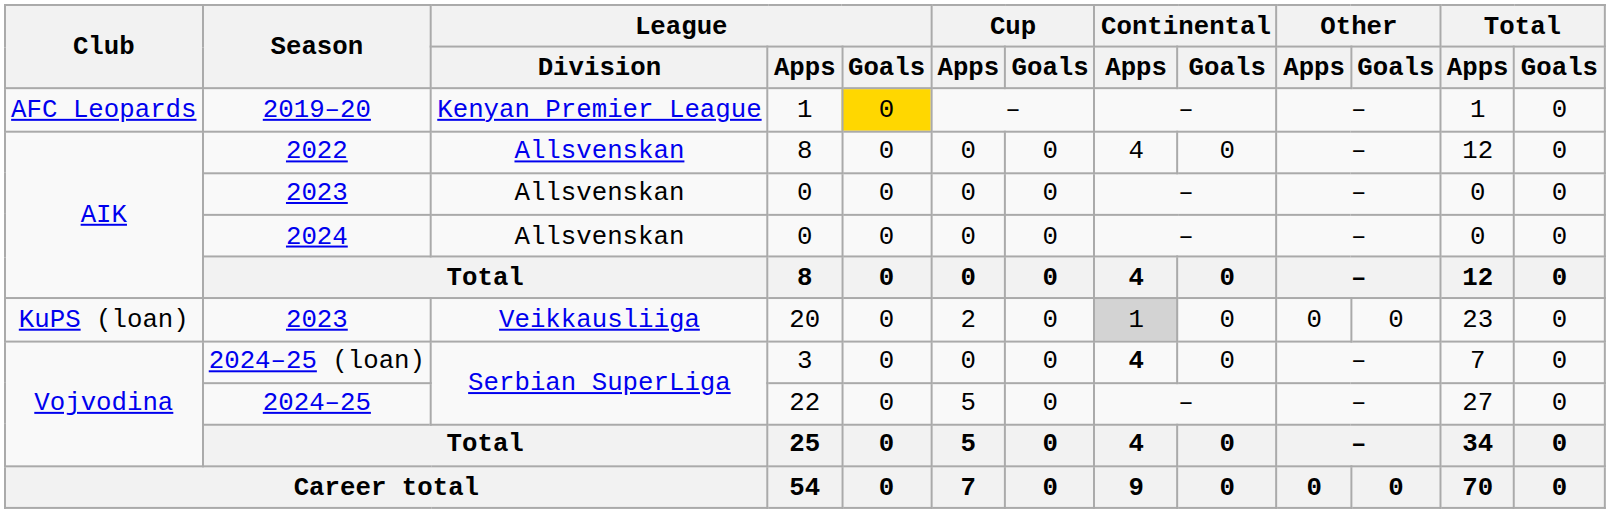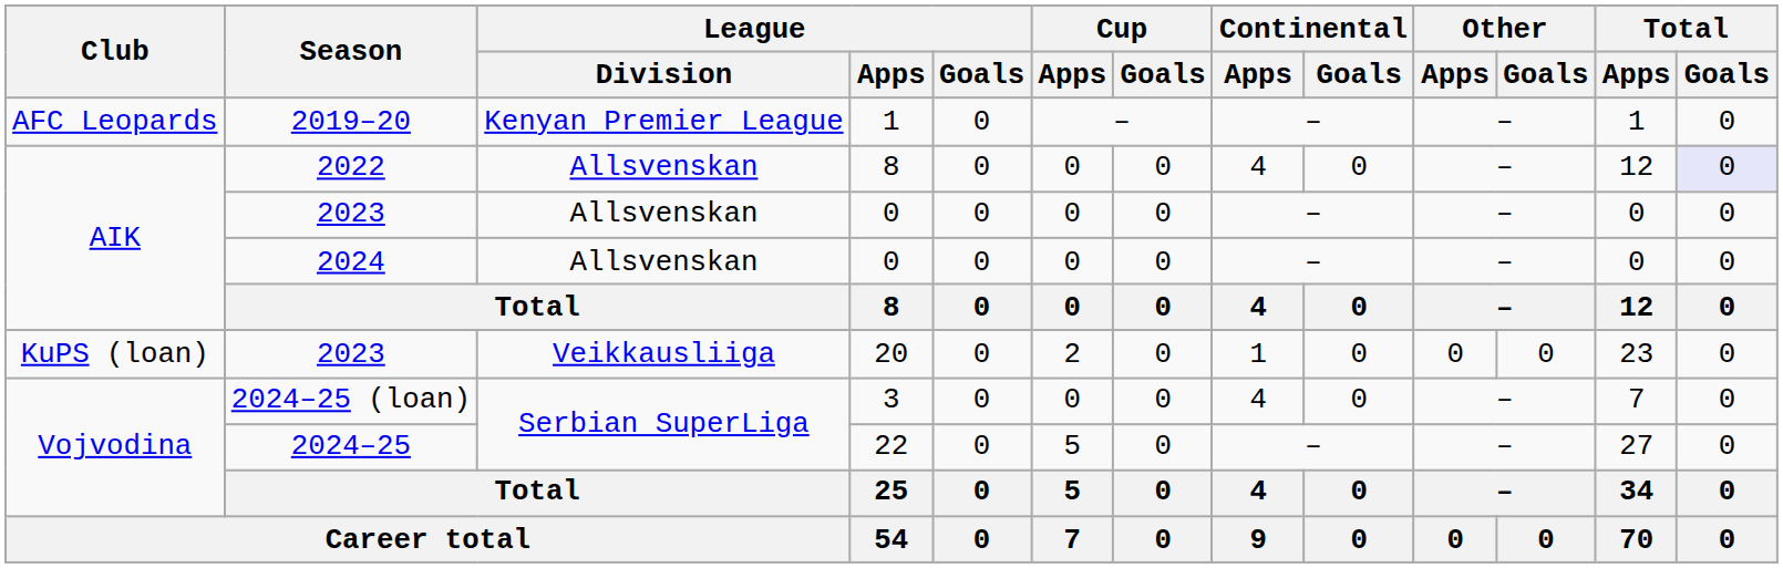2019–20 | League / Goals: gold background -> no background
2022 | Total / Goals: no background -> lavender background
2023 / 20 | Continental / Apps: lightgrey background -> no background
2024–25 (loan) | Continental / Apps: bold -> normal
